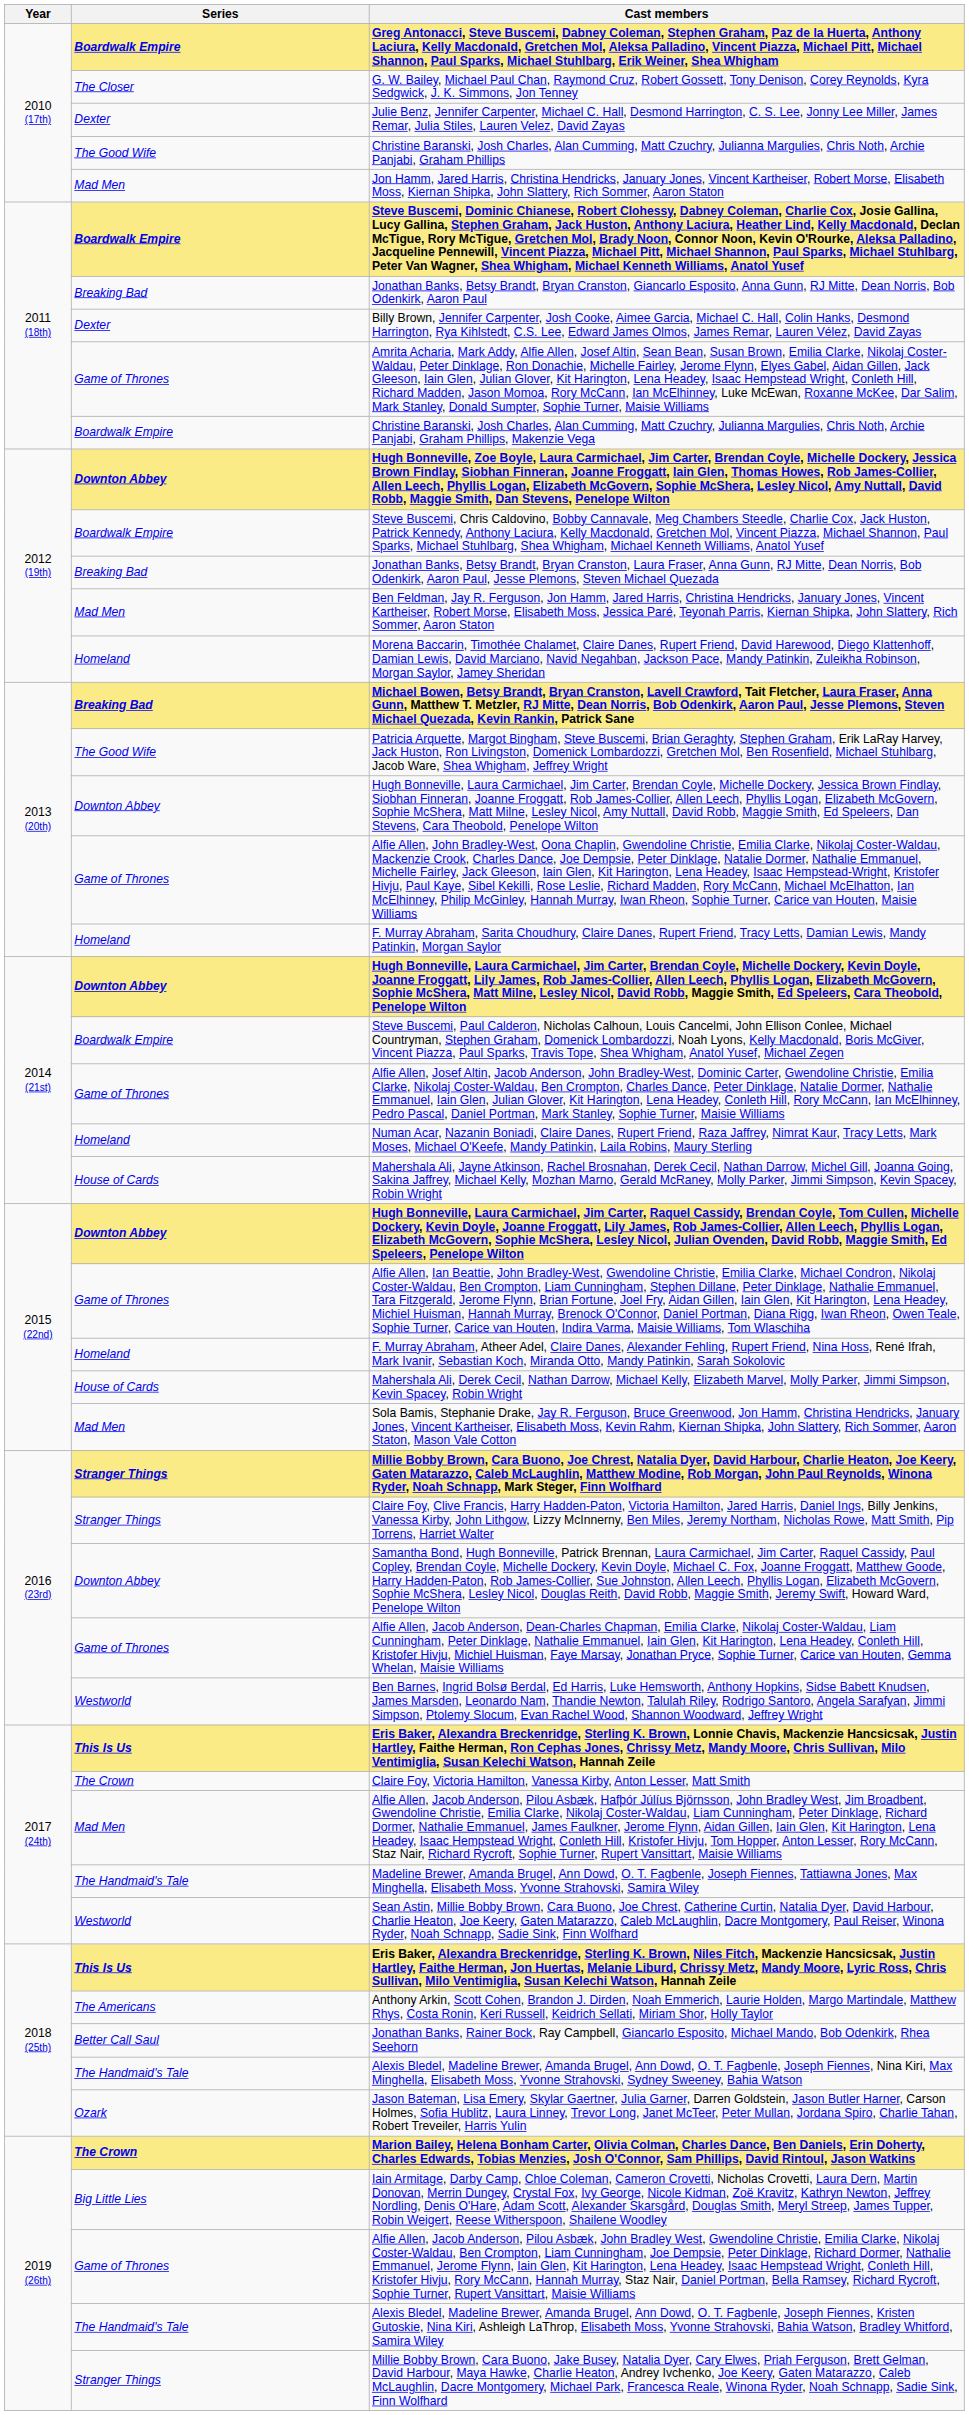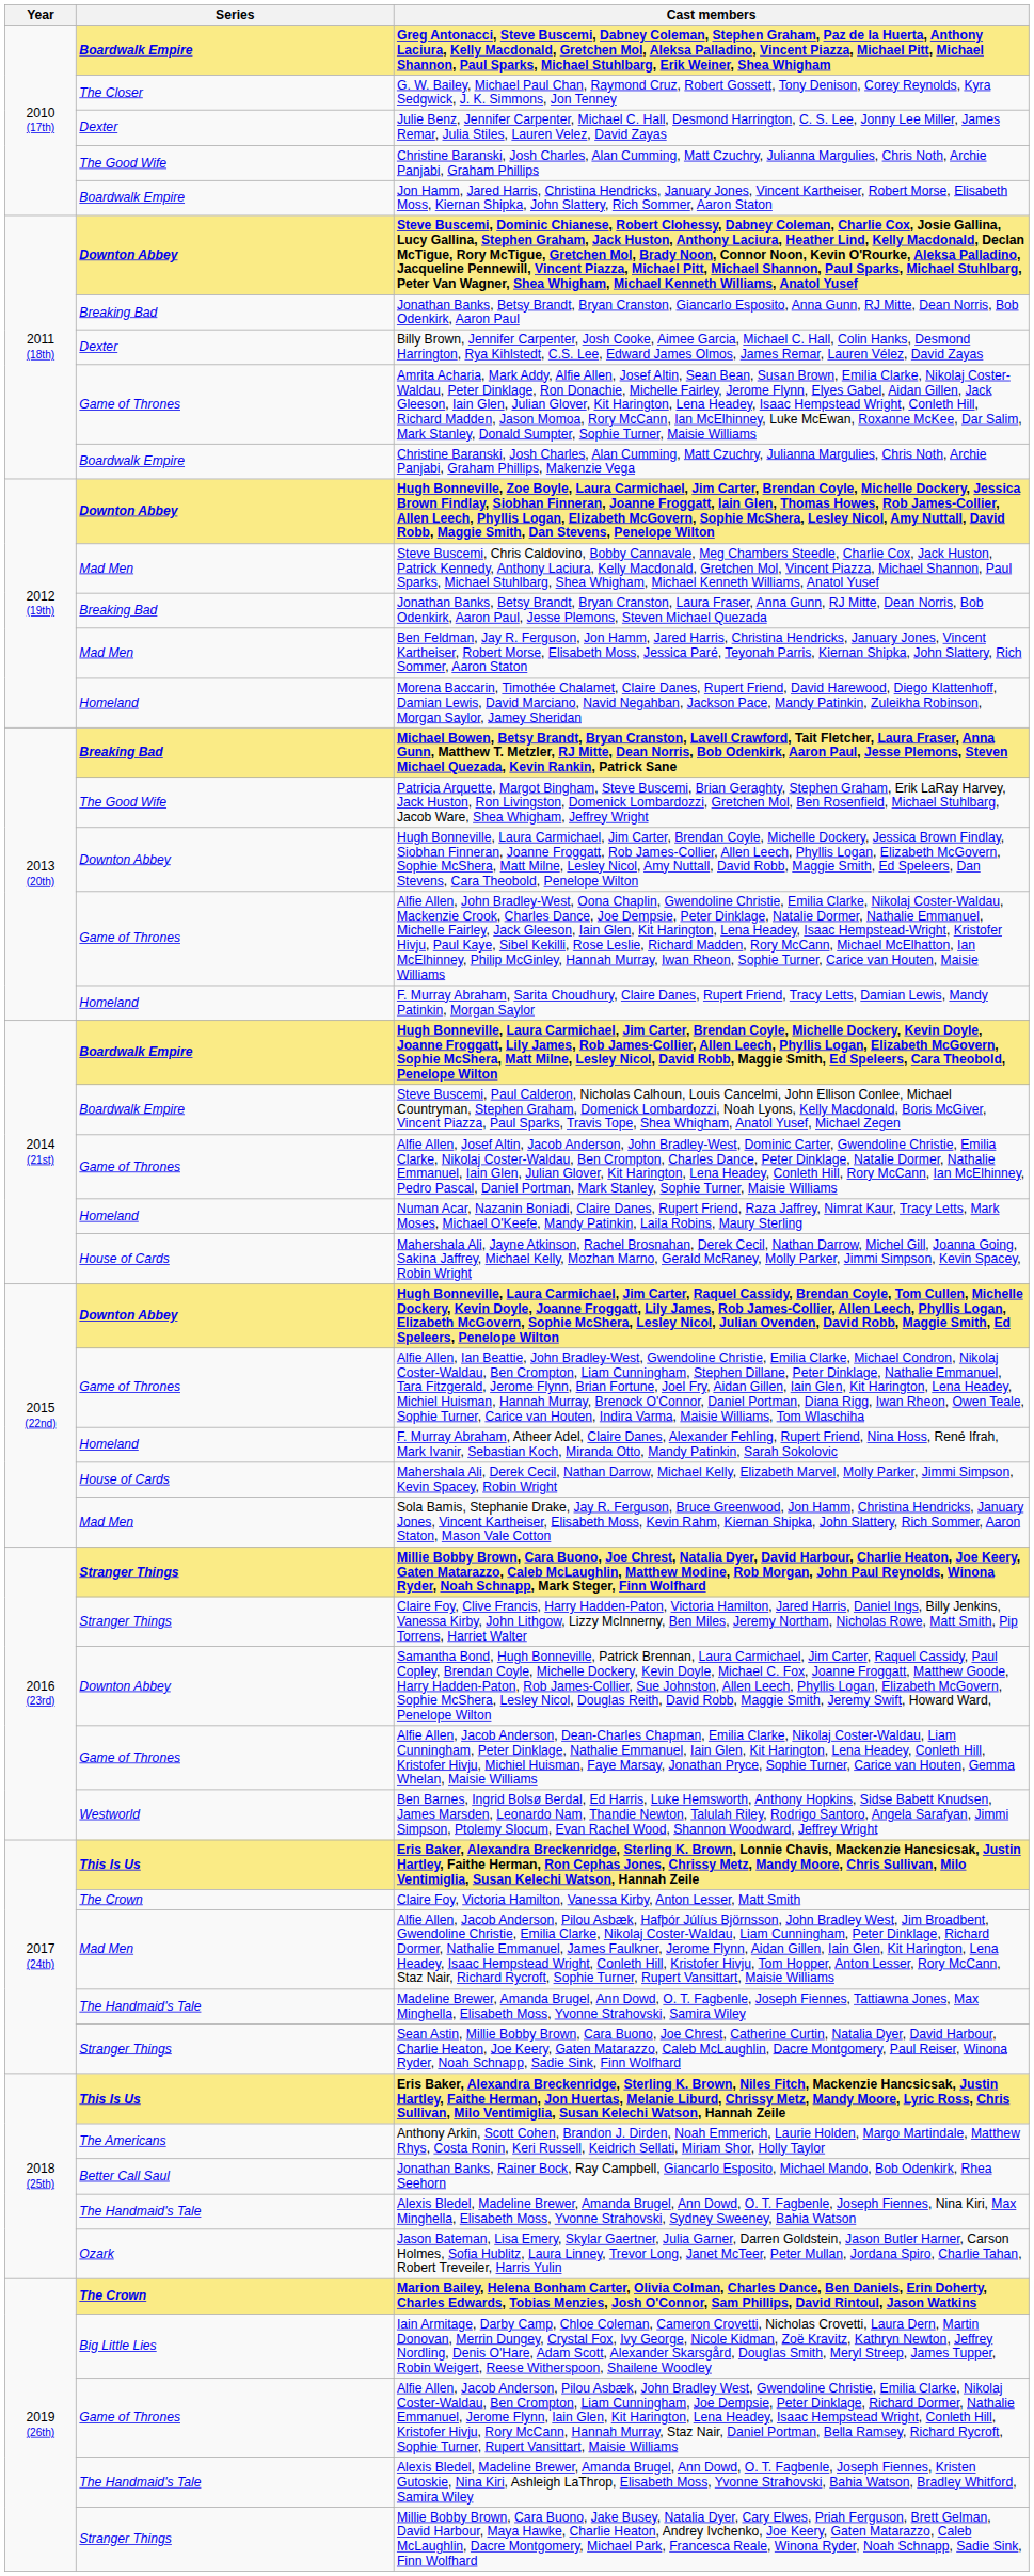row 6 | Series: Mad Men -> Boardwalk Empire
row 7 | Series: Boardwalk Empire -> Downton Abbey
row 13 | Series: Boardwalk Empire -> Mad Men
row 22 | Series: Downton Abbey -> Boardwalk Empire
row 41 | Series: Westworld -> Stranger Things
